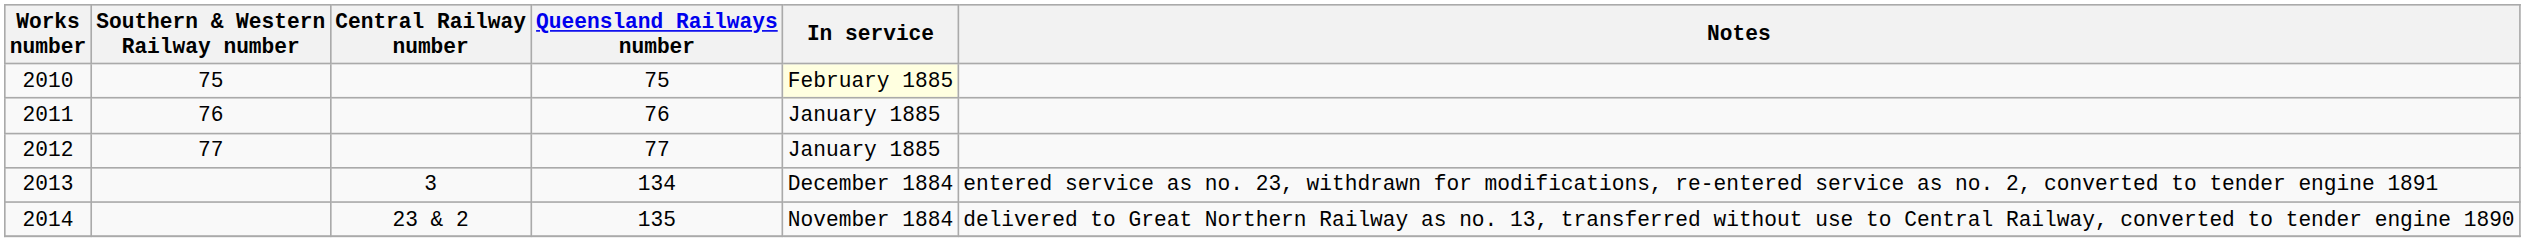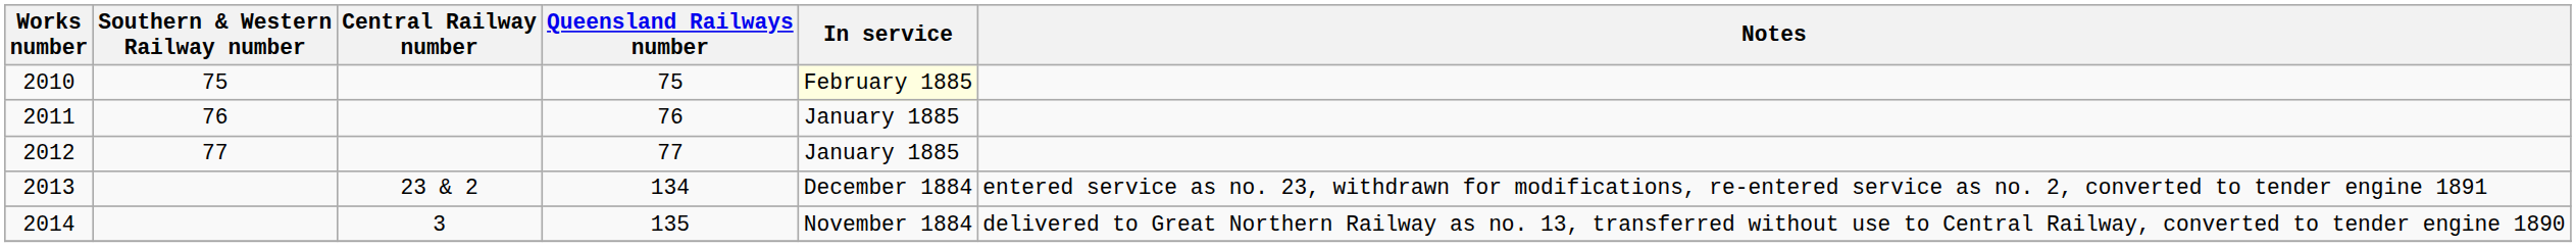2013 | Central Railway number: 3 -> 23 & 2
2014 | Central Railway number: 23 & 2 -> 3
